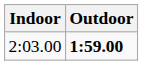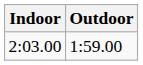2:03.00 | Outdoor: bold -> normal
